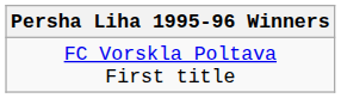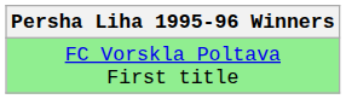row 2 | column 1: no background -> lightgreen background
